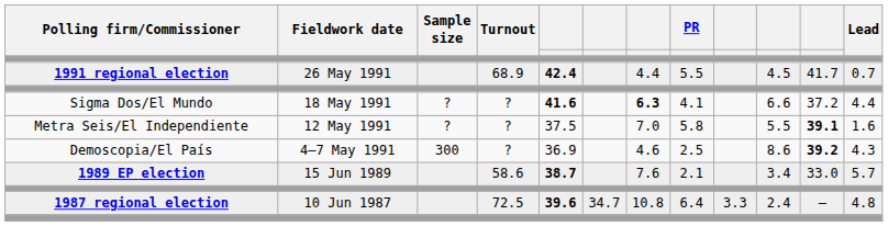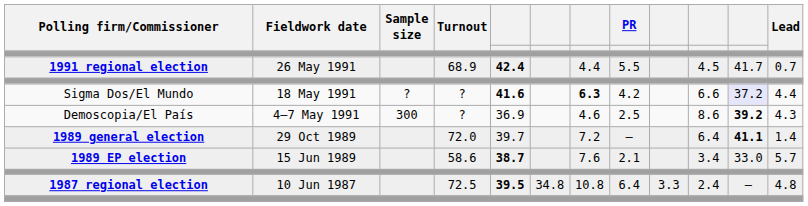Sigma Dos/El Mundo | PR: 4.1 -> 4.2
Sigma Dos/El Mundo | column 11: no background -> lavender background
- row: Metra Seis/El Independiente | 12 May 1991 | ? | ? | 37.5 | 7.0 | 5.8 | 5.5 | 39.1 | 1.6
+ row: 1989 general election | 29 Oct 1989 | 72.0 | 39.7 | 7.2 | – | 6.4 | 41.1 | 1.4
1987 regional election | column 5: 39.6 -> 39.5
1987 regional election | column 6: 34.7 -> 34.8
